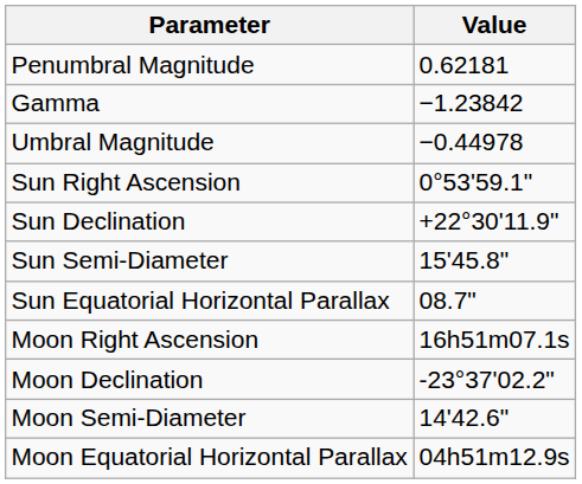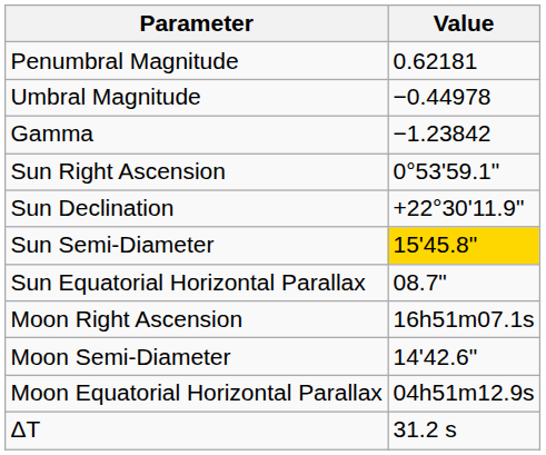rows swapped: Umbral Magnitude <-> Gamma
Sun Semi-Diameter | Value: no background -> gold background
- row: Moon Declination | -23°37'02.2"
+ row: ΔT | 31.2 s
